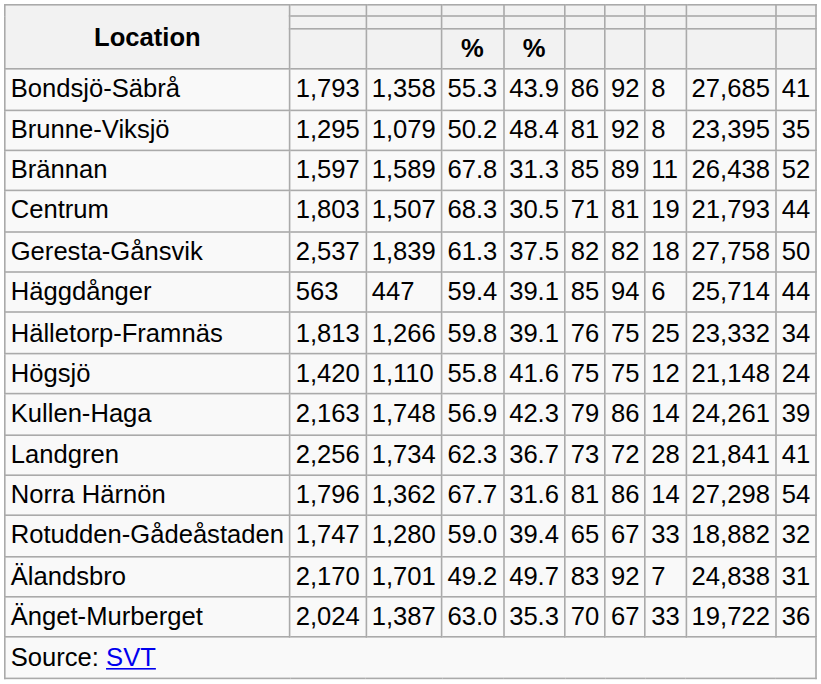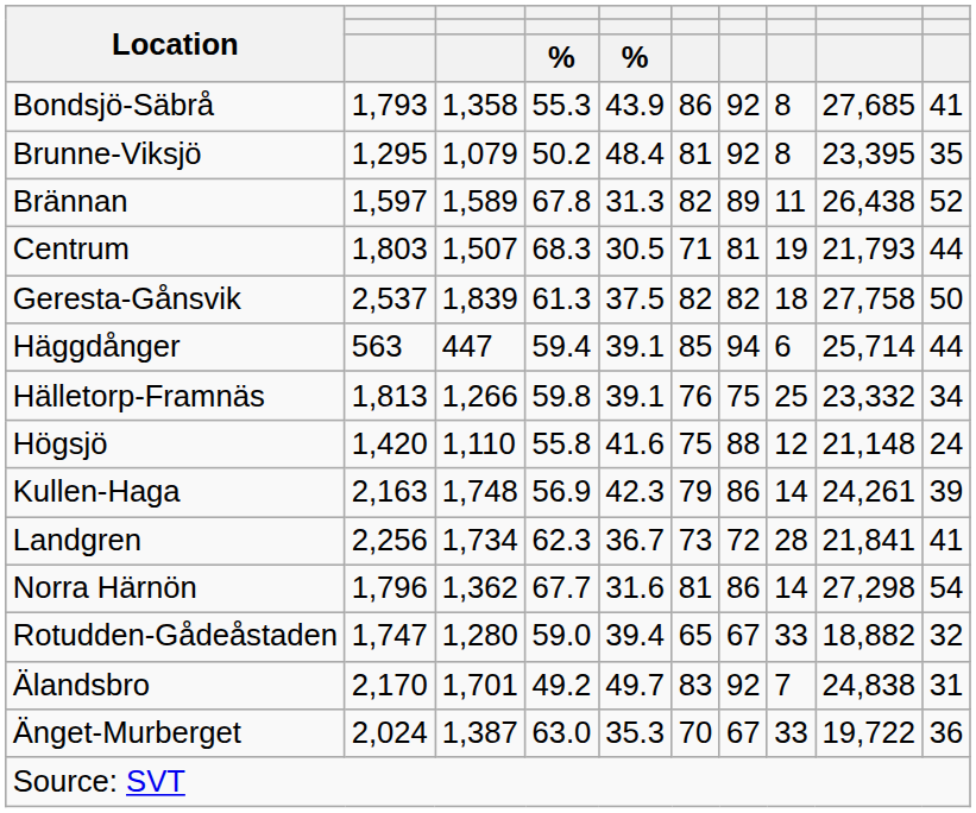Brännan | column 6: 85 -> 82
Högsjö | column 7: 75 -> 88
